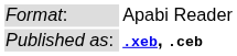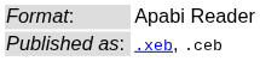Published as: | column 2: bold -> normal
